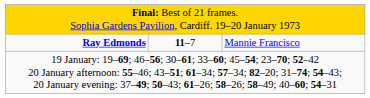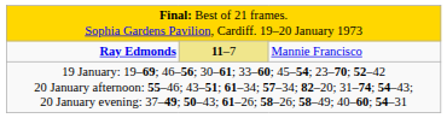Ray Edmonds | column 2: no background -> khaki background
